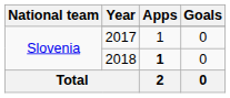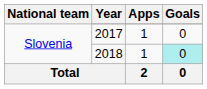2018 | Apps: bold -> normal
2018 | Goals: no background -> paleturquoise background
